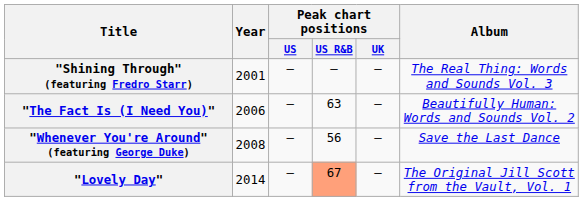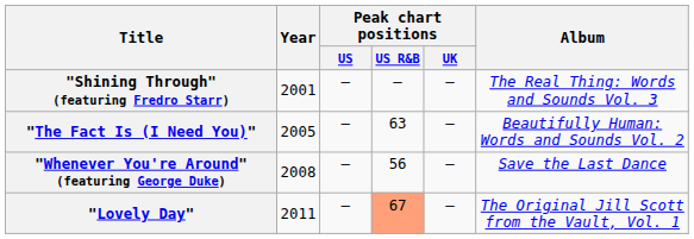"The Fact Is (I Need You)" | Year: 2006 -> 2005
"Lovely Day" | Year: 2014 -> 2011
